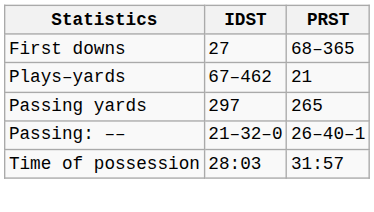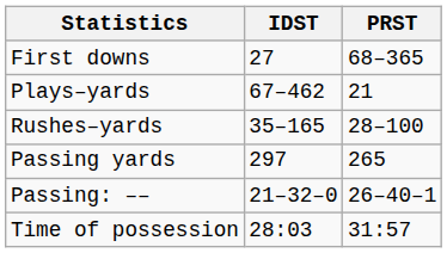+ row: Rushes–yards | 35–165 | 28–100
